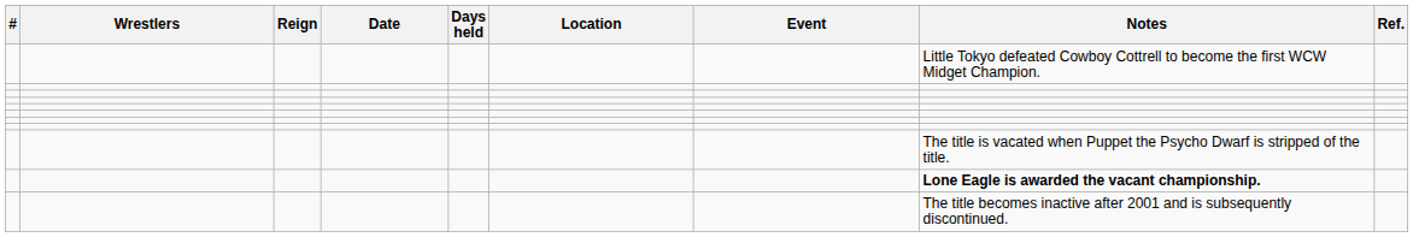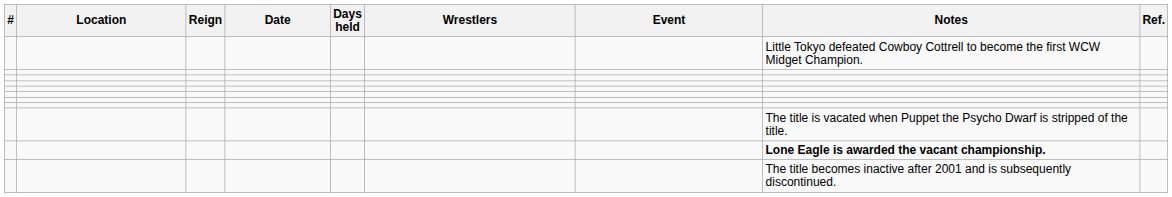columns swapped: Wrestlers <-> Location
